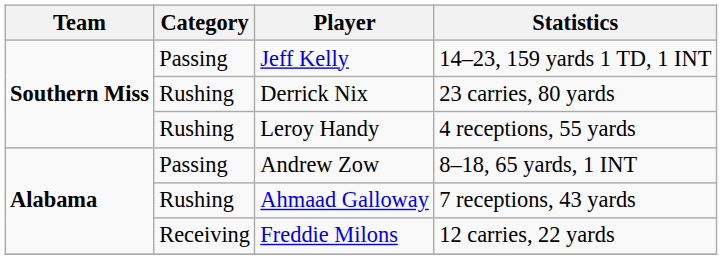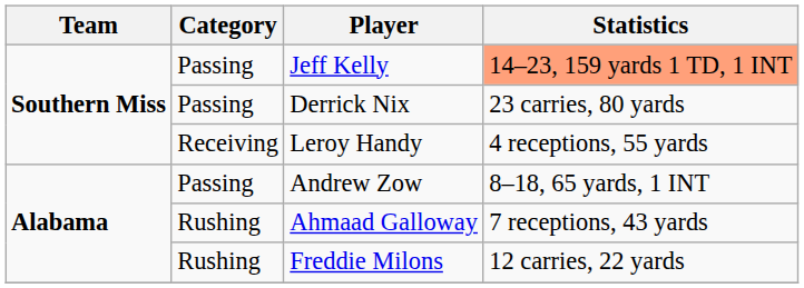Jeff Kelly | Statistics: no background -> lightsalmon background
Derrick Nix | Category: Rushing -> Passing
Leroy Handy | Category: Rushing -> Receiving
Freddie Milons | Category: Receiving -> Rushing
